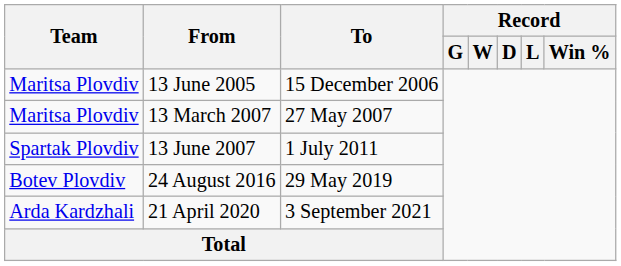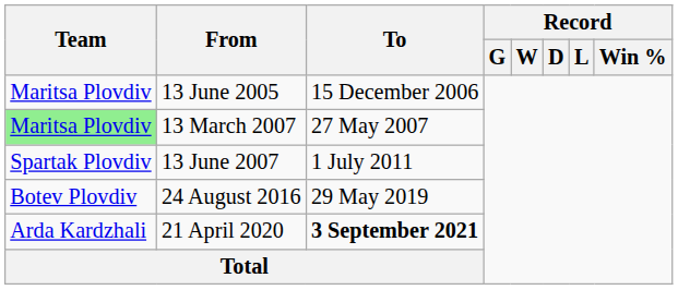13 March 2007 | Team: no background -> lightgreen background
21 April 2020 | To: normal -> bold
